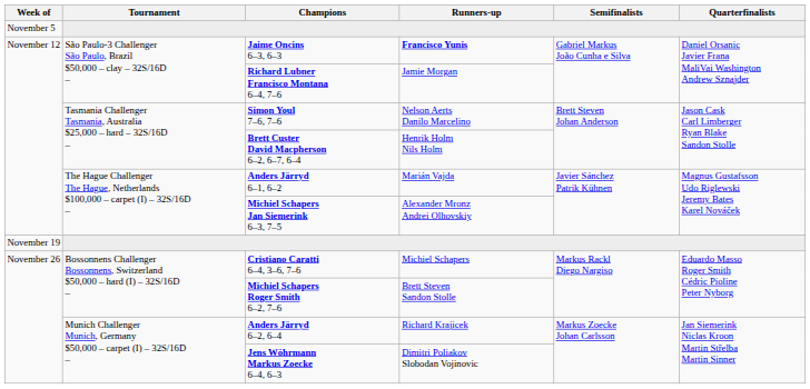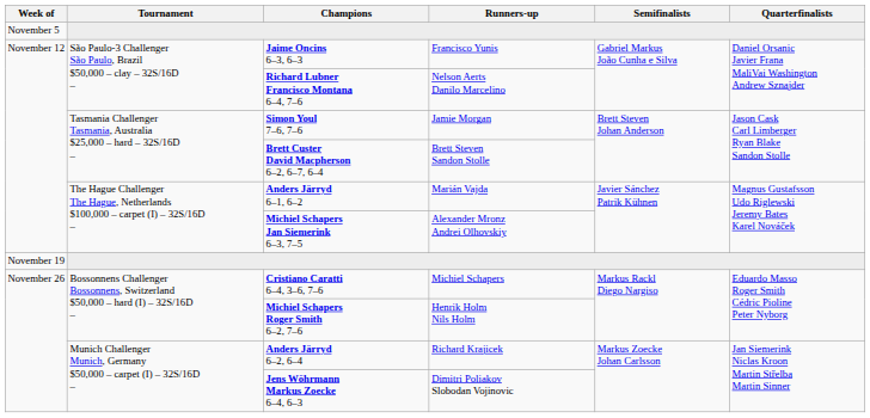Jaime Oncins 6–3, 6–3 | Runners-up: bold -> normal
Richard Lubner Francisco Montana 6–4, 7–6 | Runners-up: Jamie Morgan -> Nelson Aerts Danilo Marcelino
Simon Youl 7–6, 7–6 | Runners-up: Nelson Aerts Danilo Marcelino -> Jamie Morgan
Brett Custer David Macpherson 6–2, 6–7, 6–4 | Runners-up: Henrik Holm Nils Holm -> Brett Steven Sandon Stolle
Michiel Schapers Roger Smith 6–2, 7–6 | Runners-up: Brett Steven Sandon Stolle -> Henrik Holm Nils Holm
